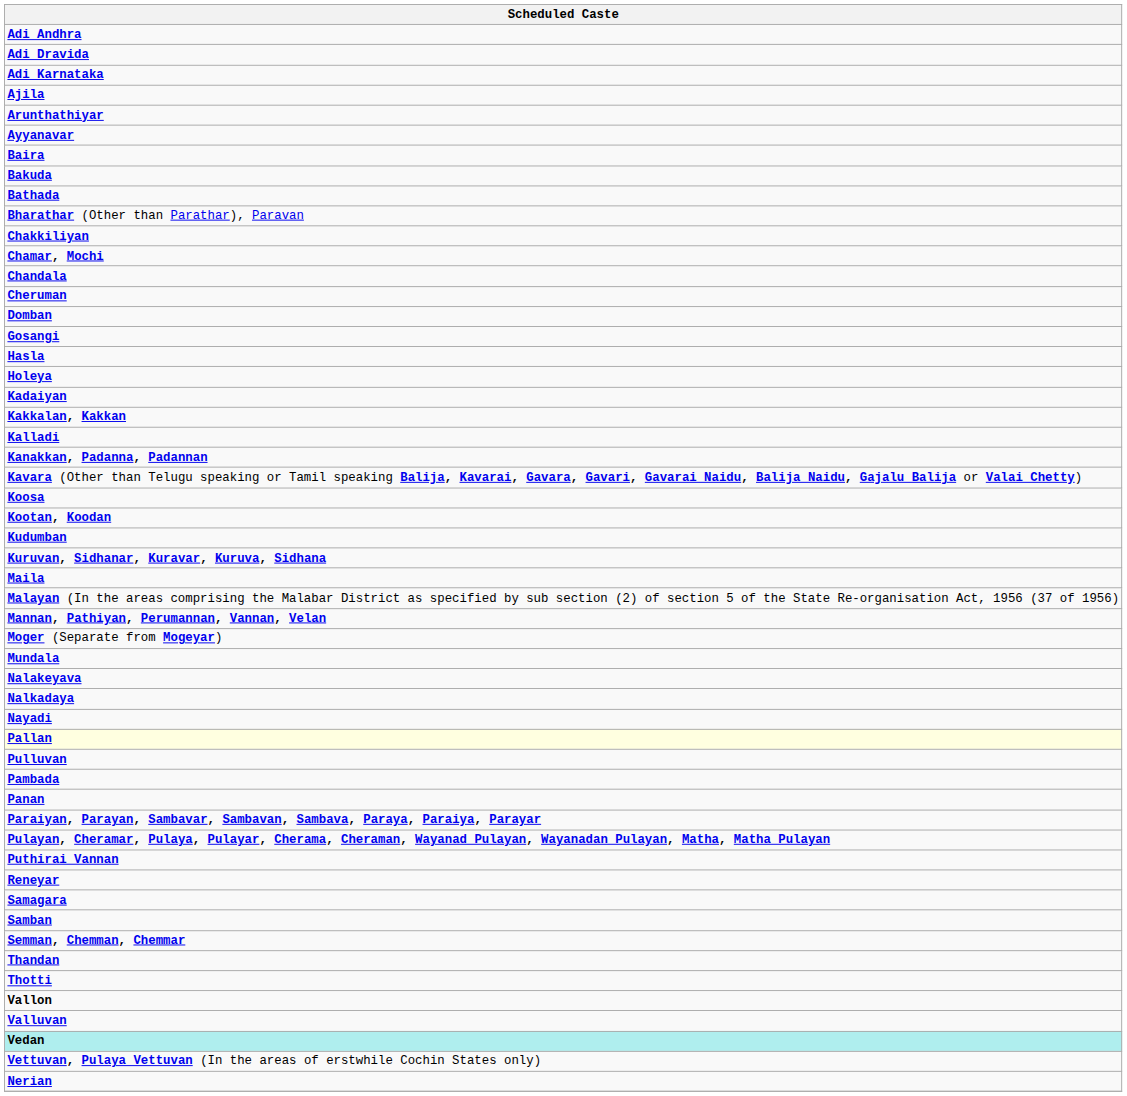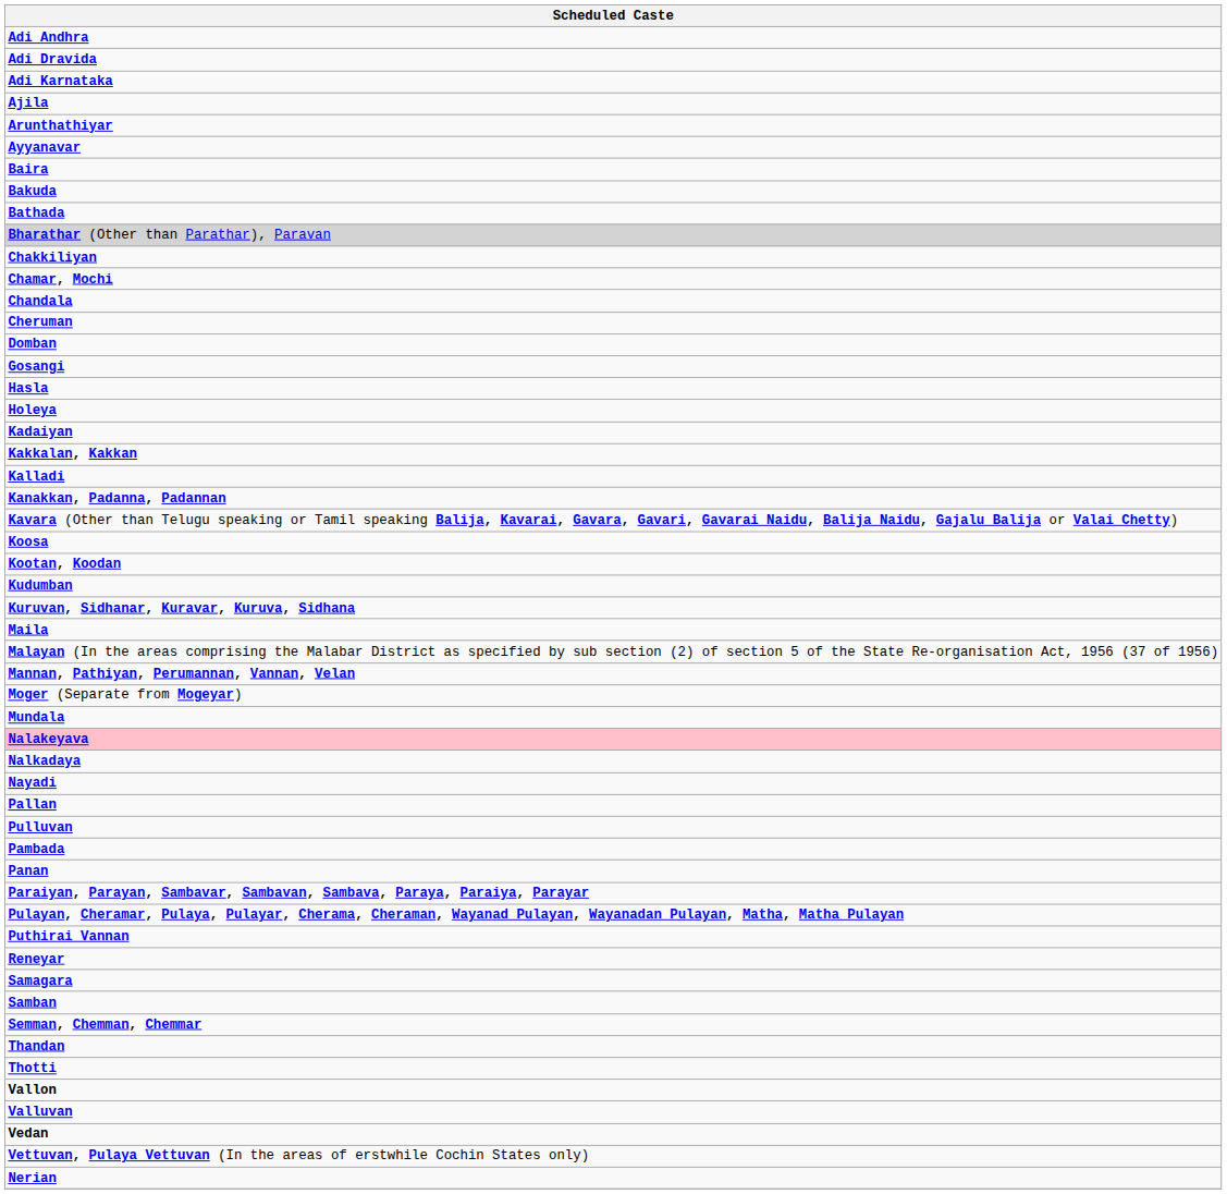row 11 | column 1: no background -> lightgrey background
row 34 | column 1: no background -> pink background
row 37 | column 1: lightyellow background -> no background
row 52 | column 1: paleturquoise background -> no background
